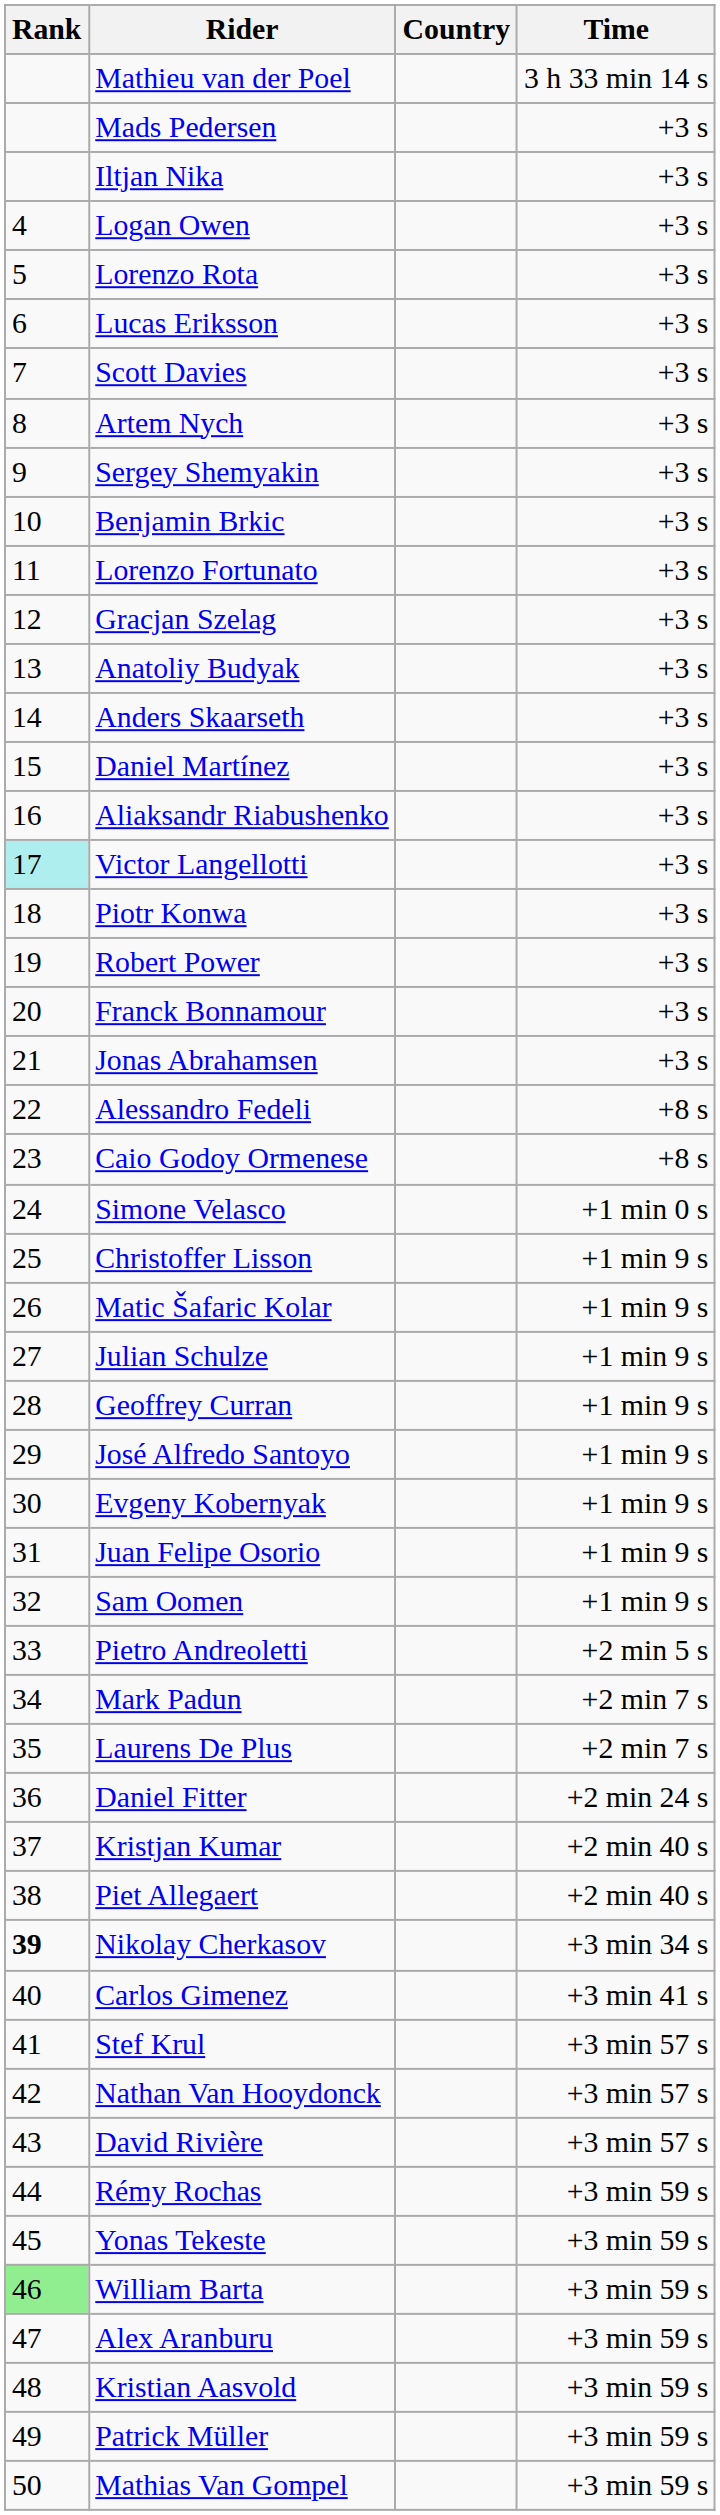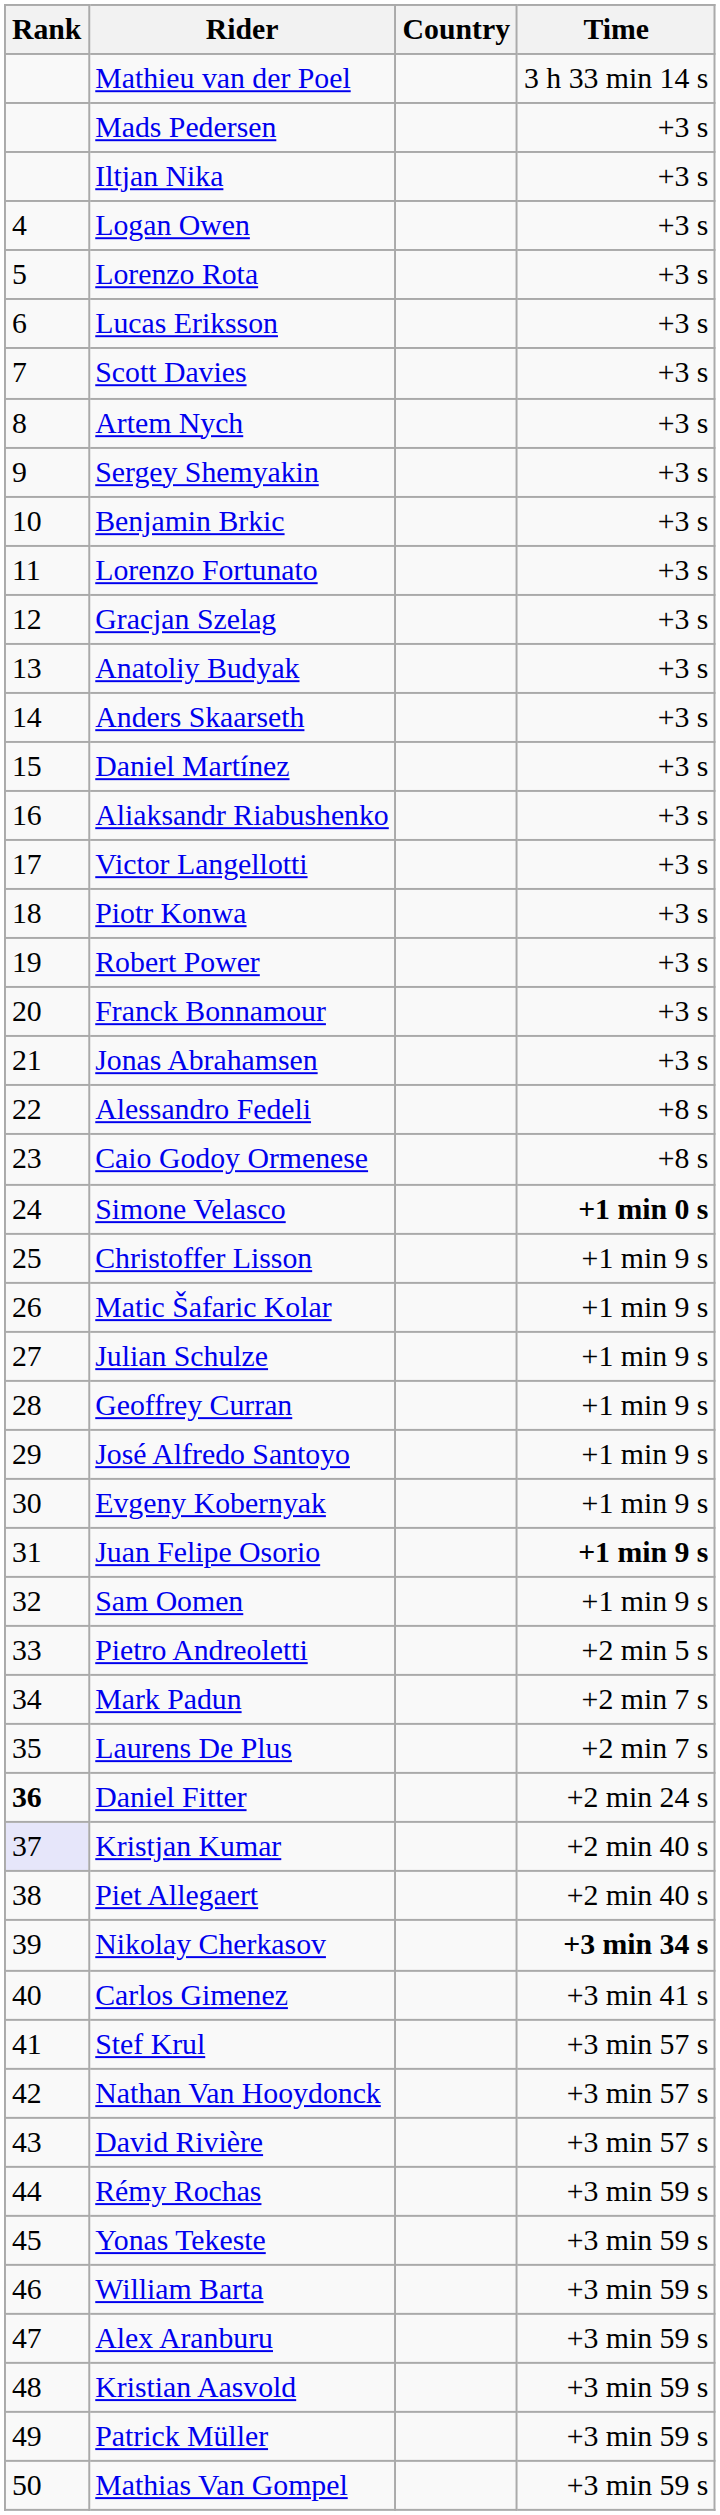Victor Langellotti | Rank: paleturquoise background -> no background
Simone Velasco | Time: normal -> bold
Juan Felipe Osorio | Time: normal -> bold
Daniel Fitter | Rank: normal -> bold
Kristjan Kumar | Rank: no background -> lavender background
Nikolay Cherkasov | Rank: bold -> normal
Nikolay Cherkasov | Time: normal -> bold
William Barta | Rank: lightgreen background -> no background
